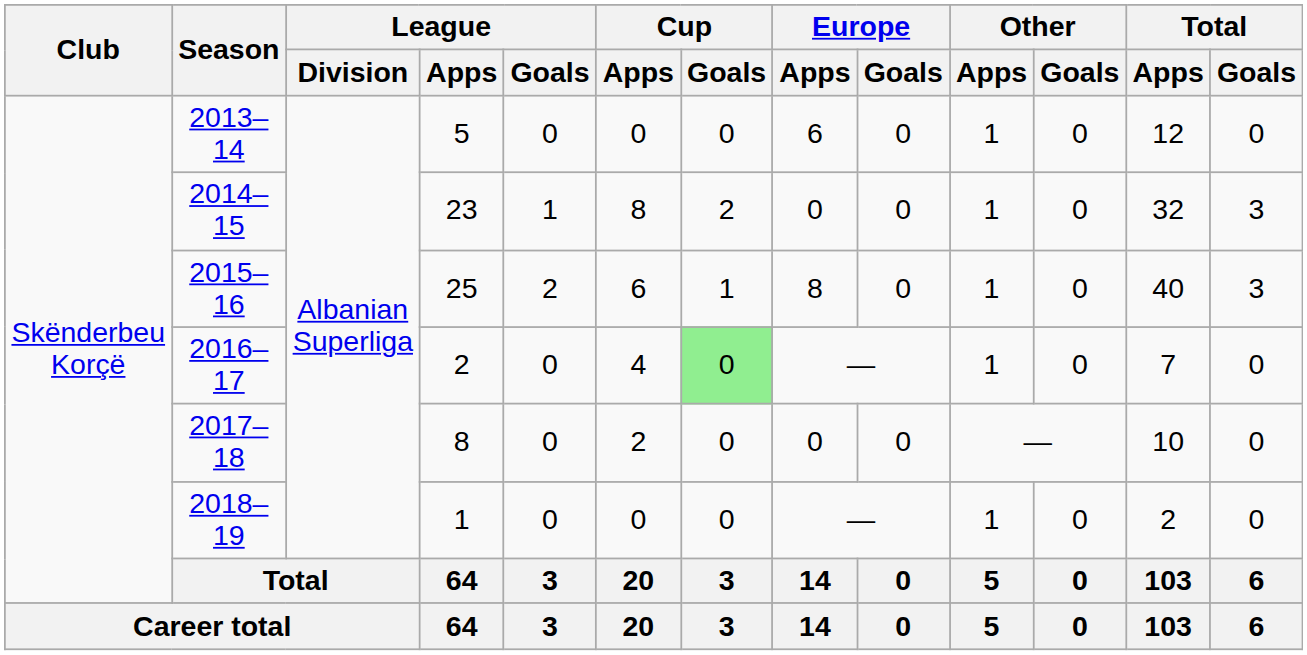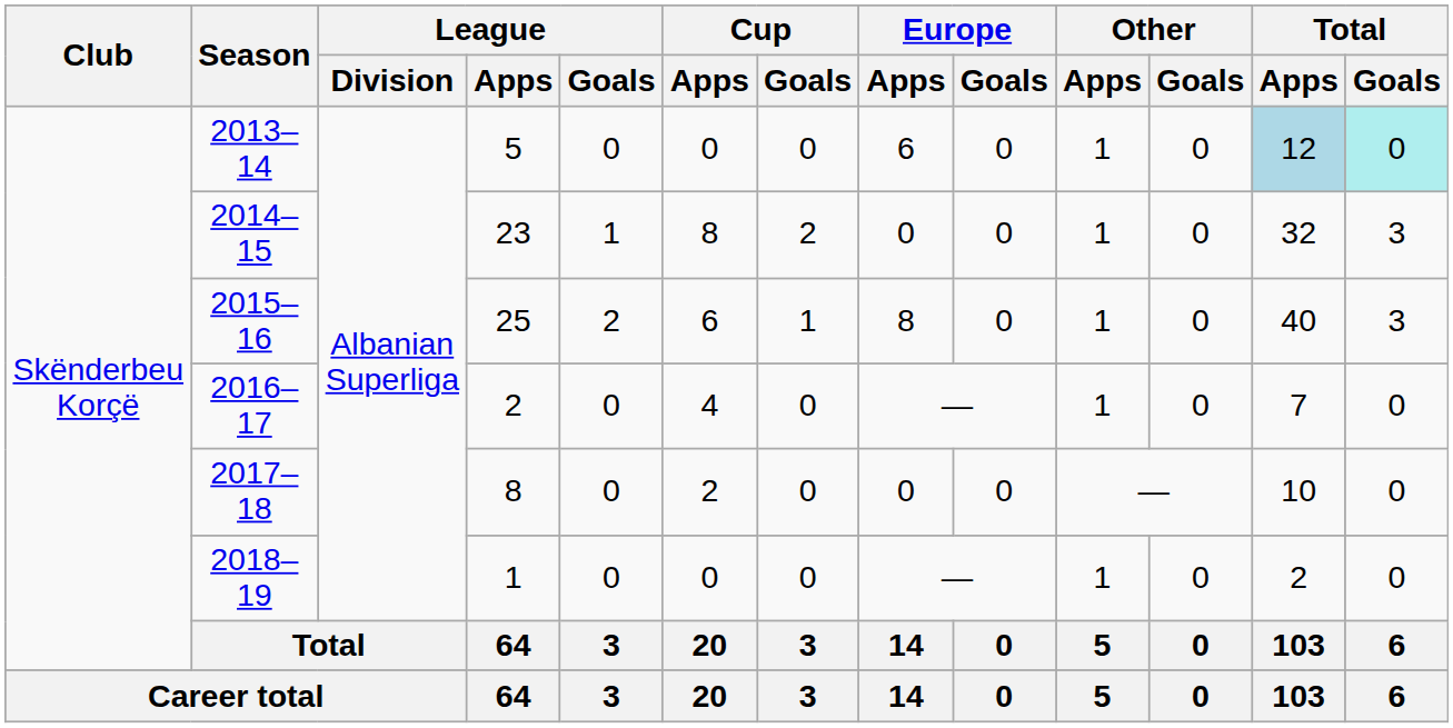2013–14 | Total / Apps: no background -> lightblue background
2013–14 | Total / Goals: no background -> paleturquoise background
2016–17 | Cup / Goals: lightgreen background -> no background
